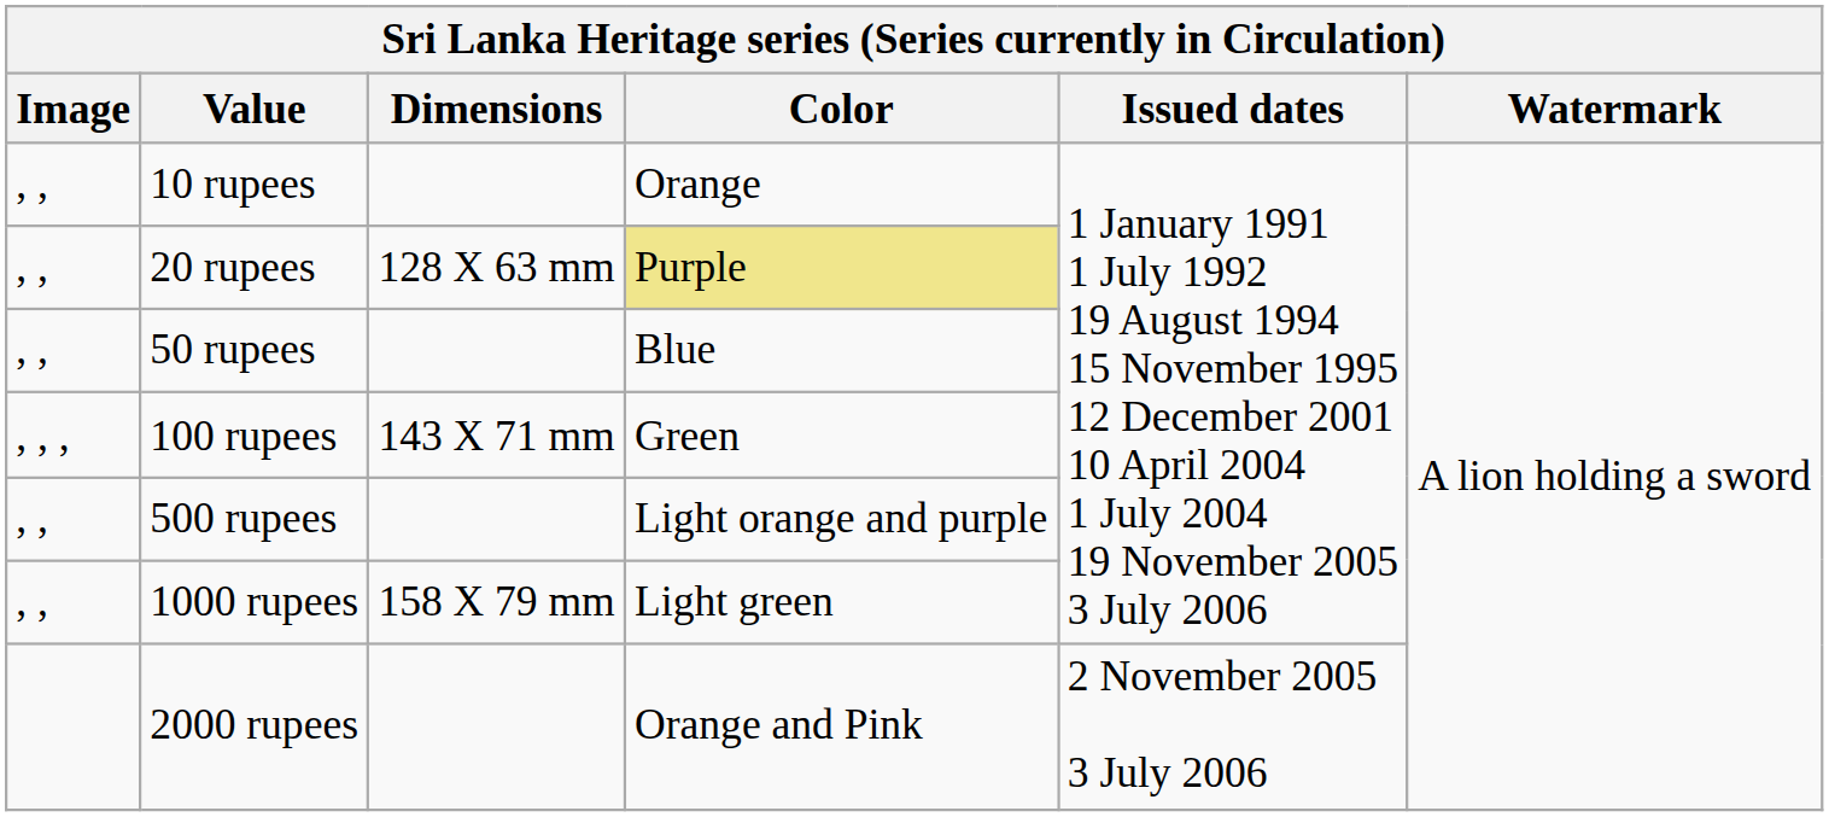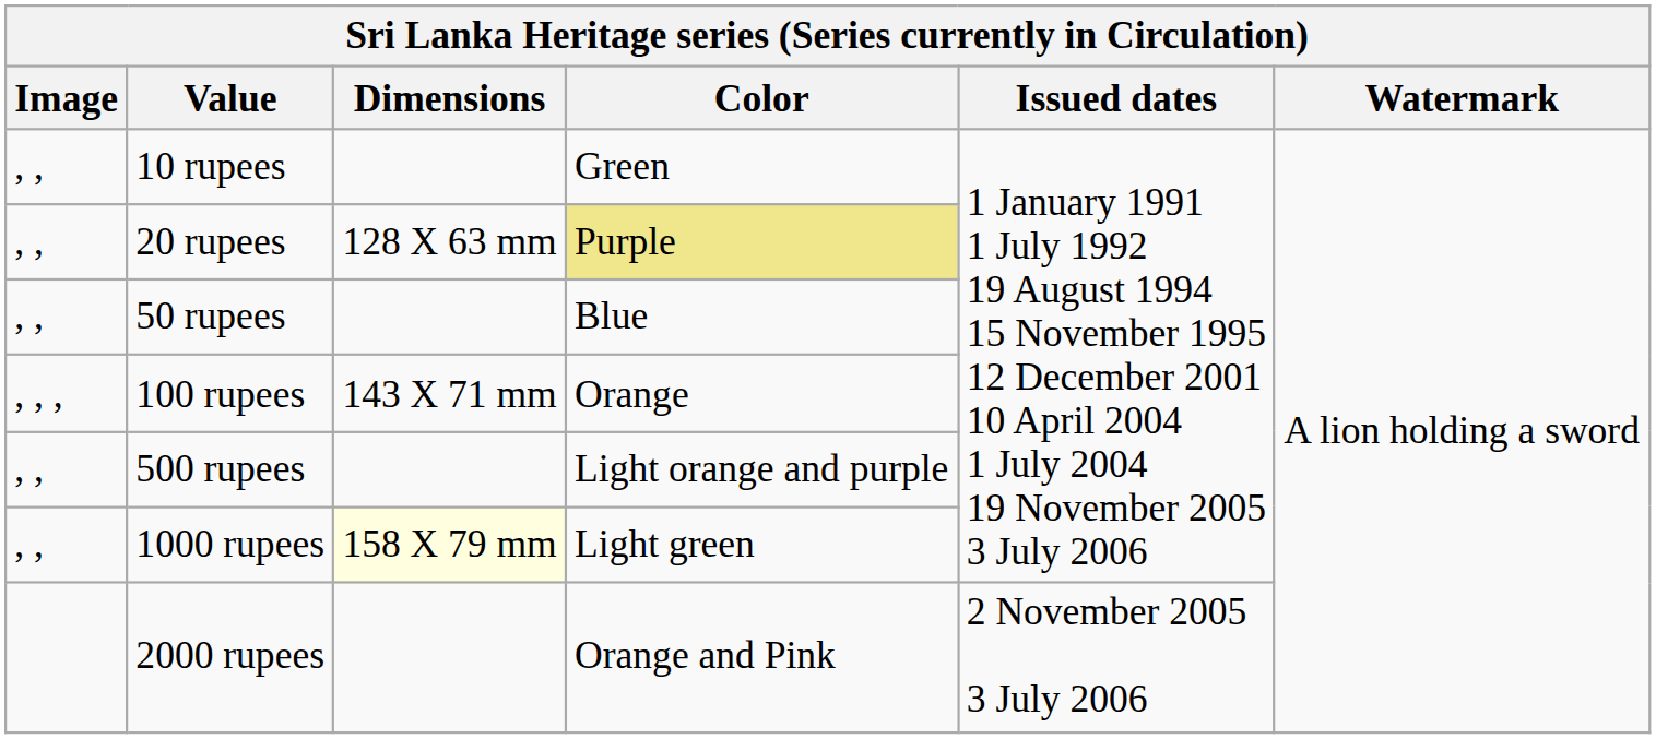10 rupees | Color: Orange -> Green
100 rupees | Color: Green -> Orange
1000 rupees | Dimensions: no background -> lightyellow background
